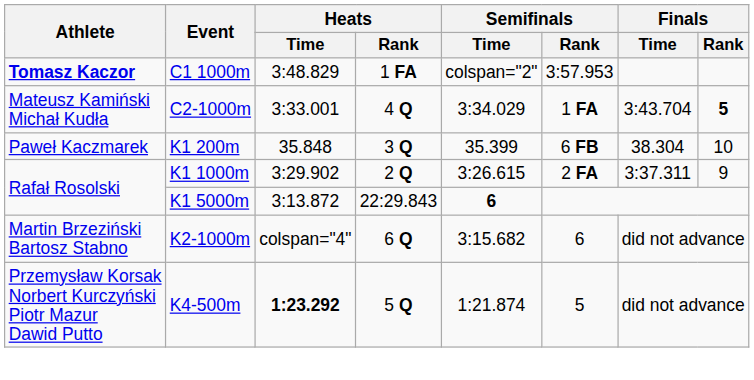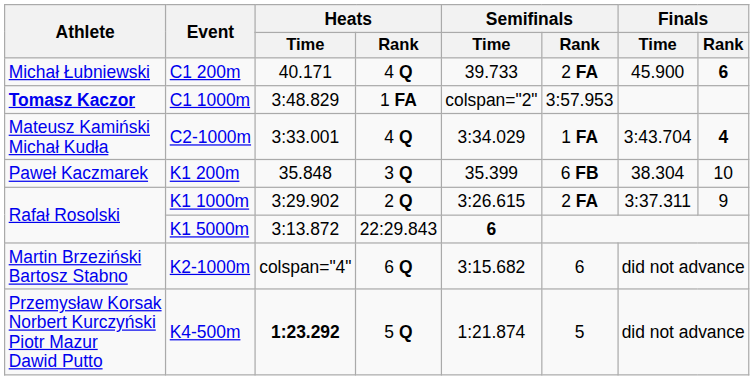+ row: Michał Łubniewski | C1 200m | 40.171 | 4 Q | 39.733 | 2 FA | 45.900 | 6
C2-1000m | Finals / Rank: 5 -> 4
